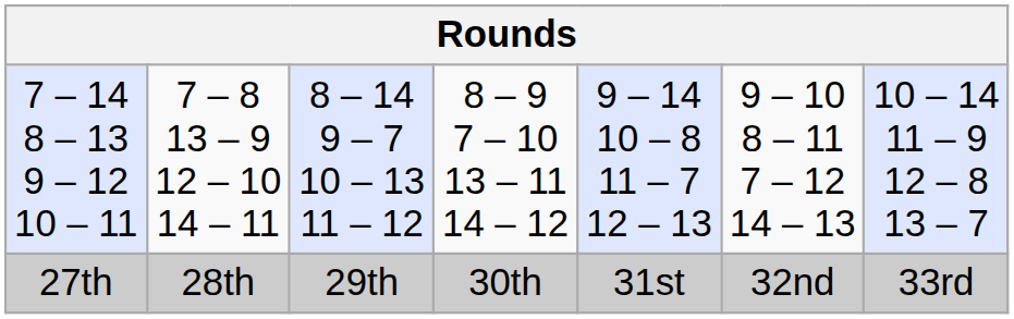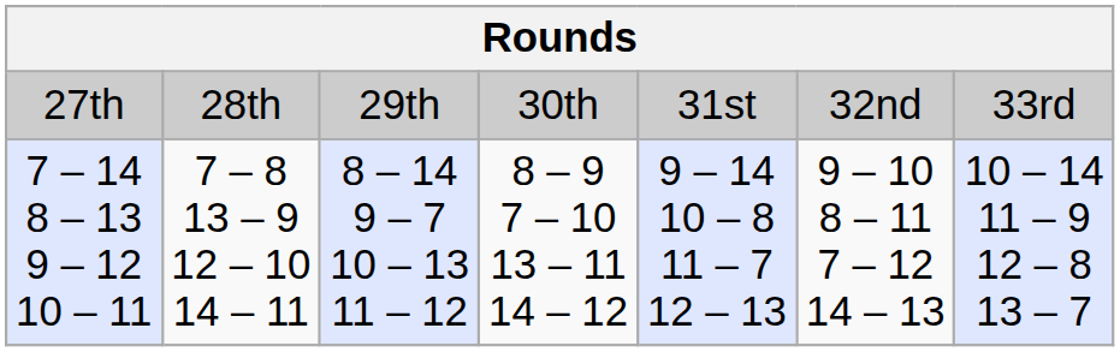rows swapped: 27th <-> 7 – 14 8 – 13 9 – 12 10 – 11
